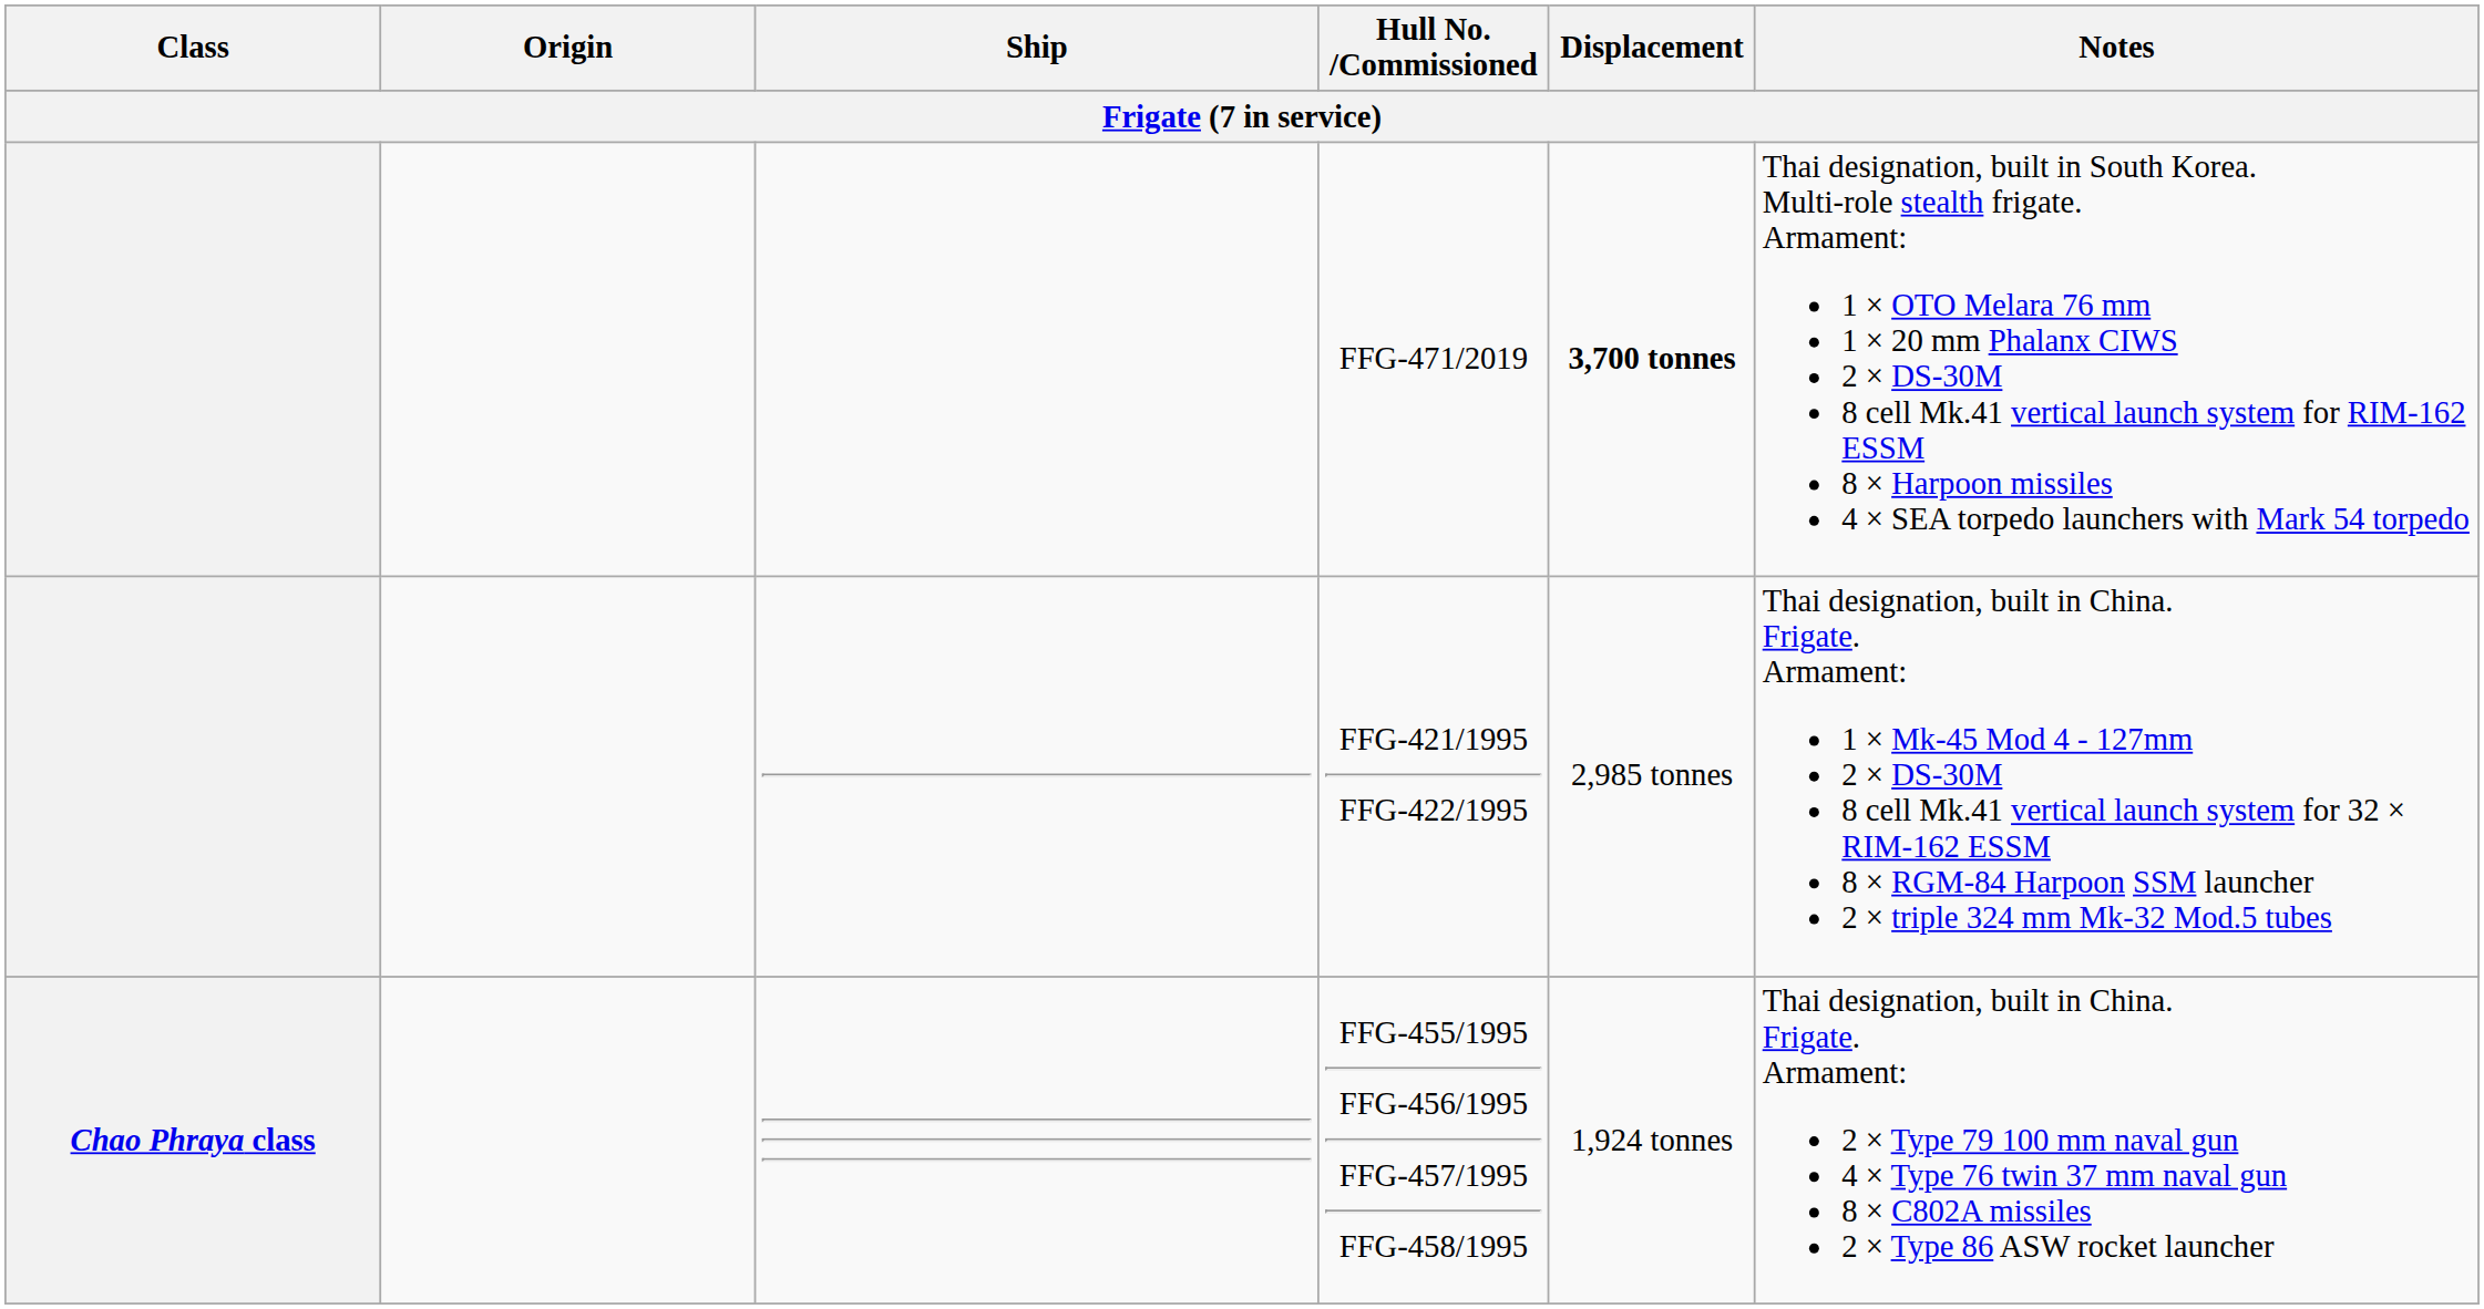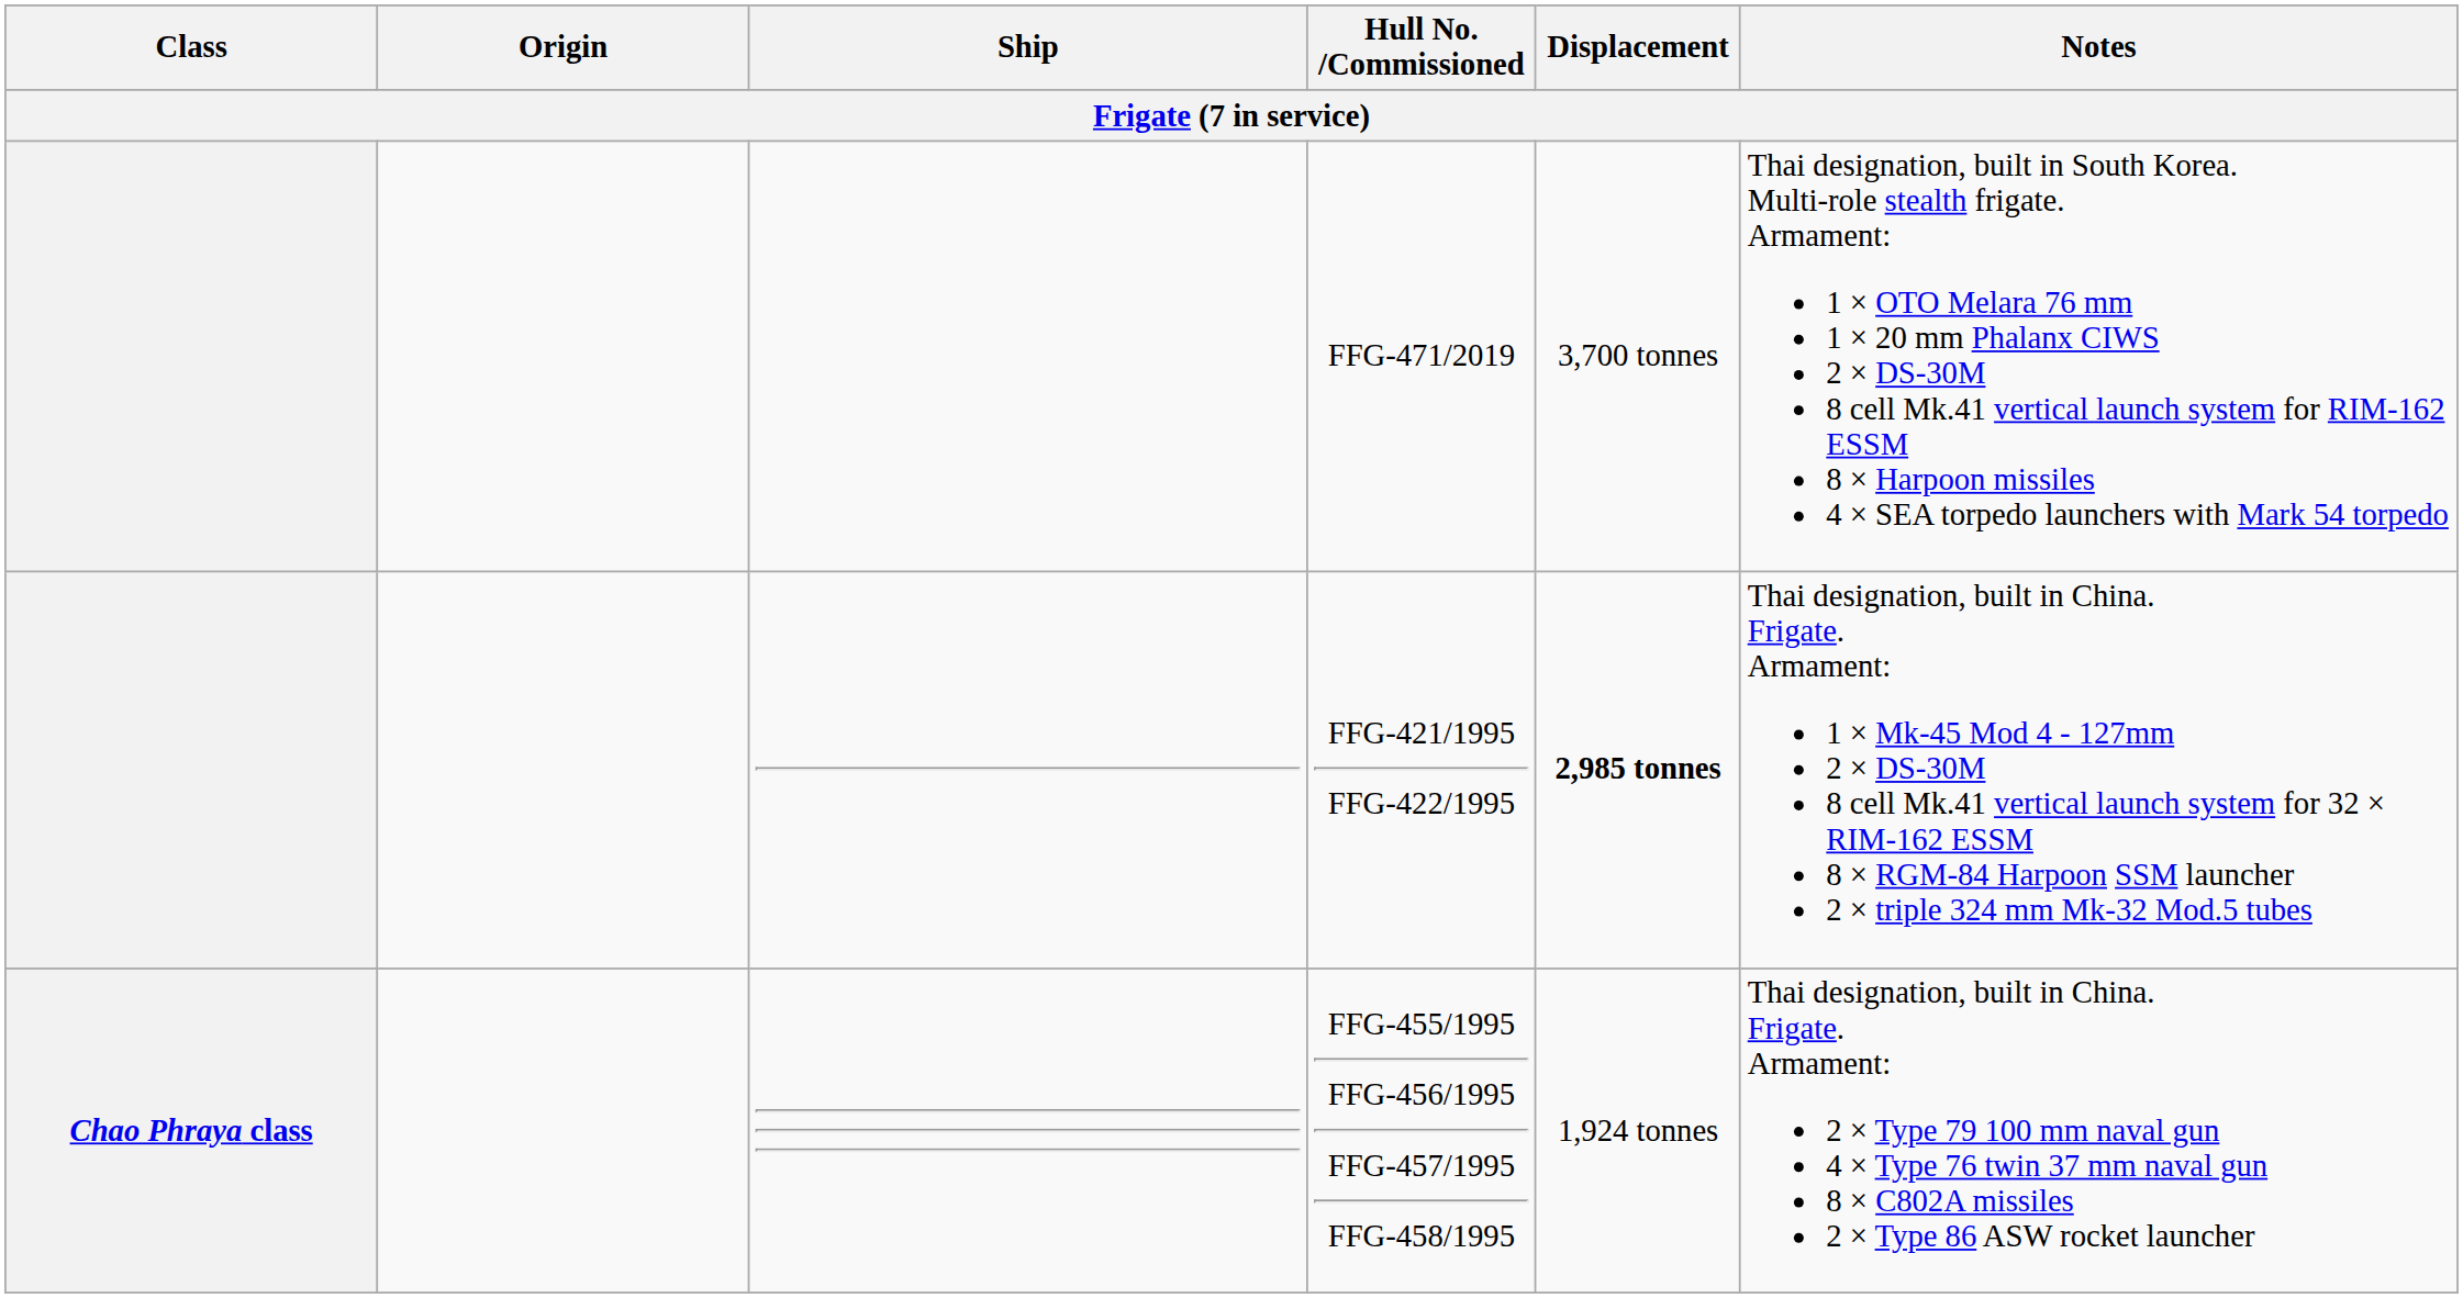FFG-471/2019 | Displacement: bold -> normal
FFG-421/1995 FFG-422/1995 | Displacement: normal -> bold
